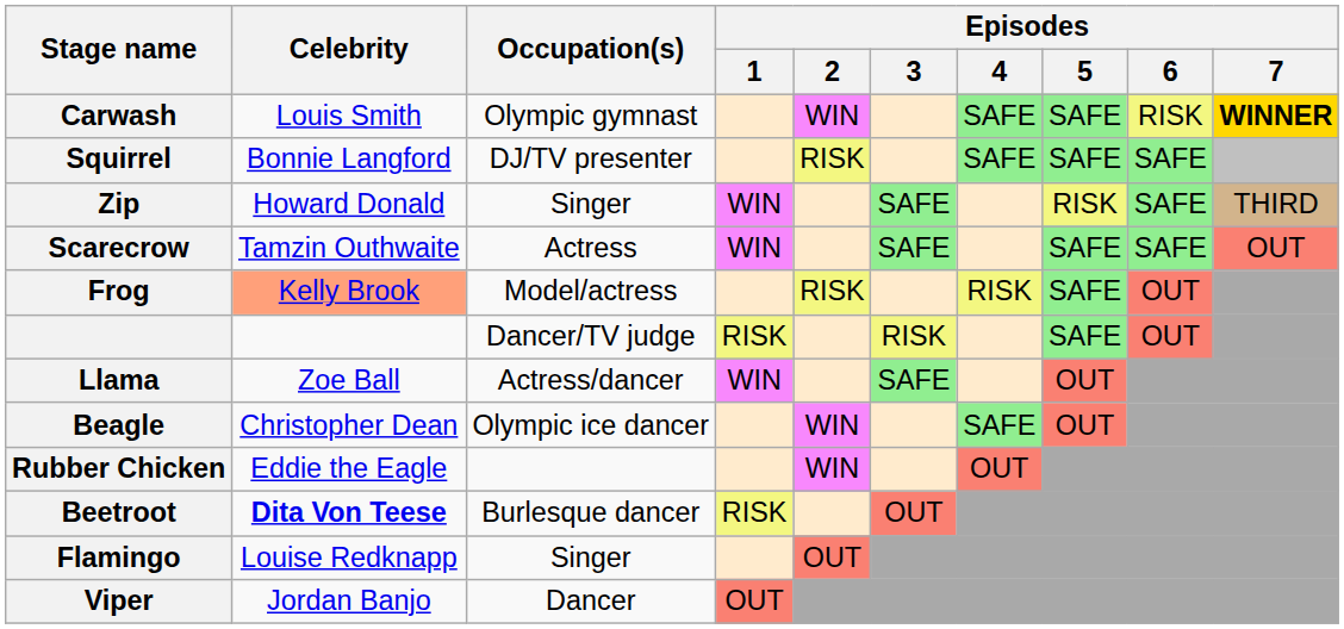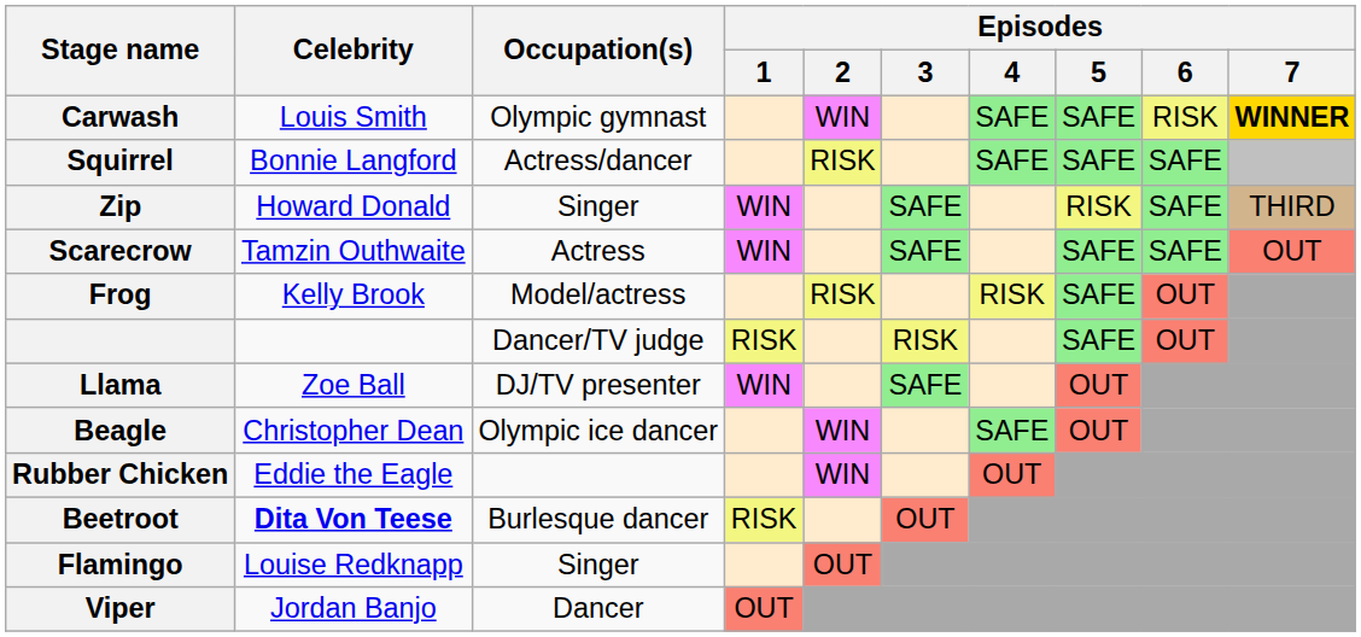Squirrel | Occupation(s): DJ/TV presenter -> Actress/dancer
Frog | Celebrity: lightsalmon background -> no background
Llama | Occupation(s): Actress/dancer -> DJ/TV presenter
